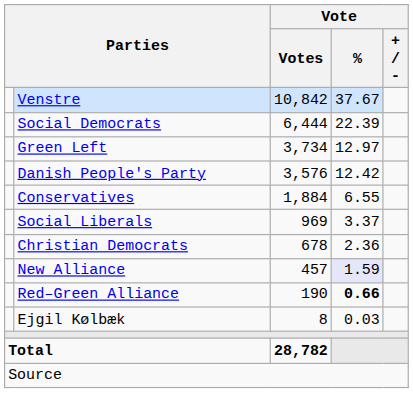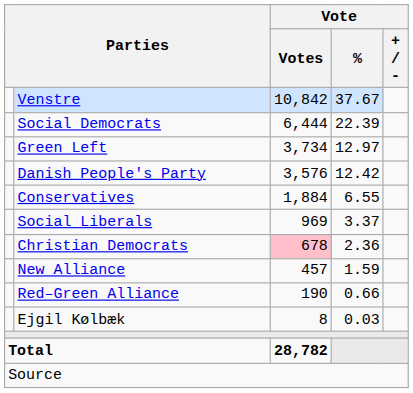Christian Democrats | Vote / Votes: no background -> pink background
New Alliance | Vote / %: lavender background -> no background
Red–Green Alliance | Vote / %: bold -> normal
